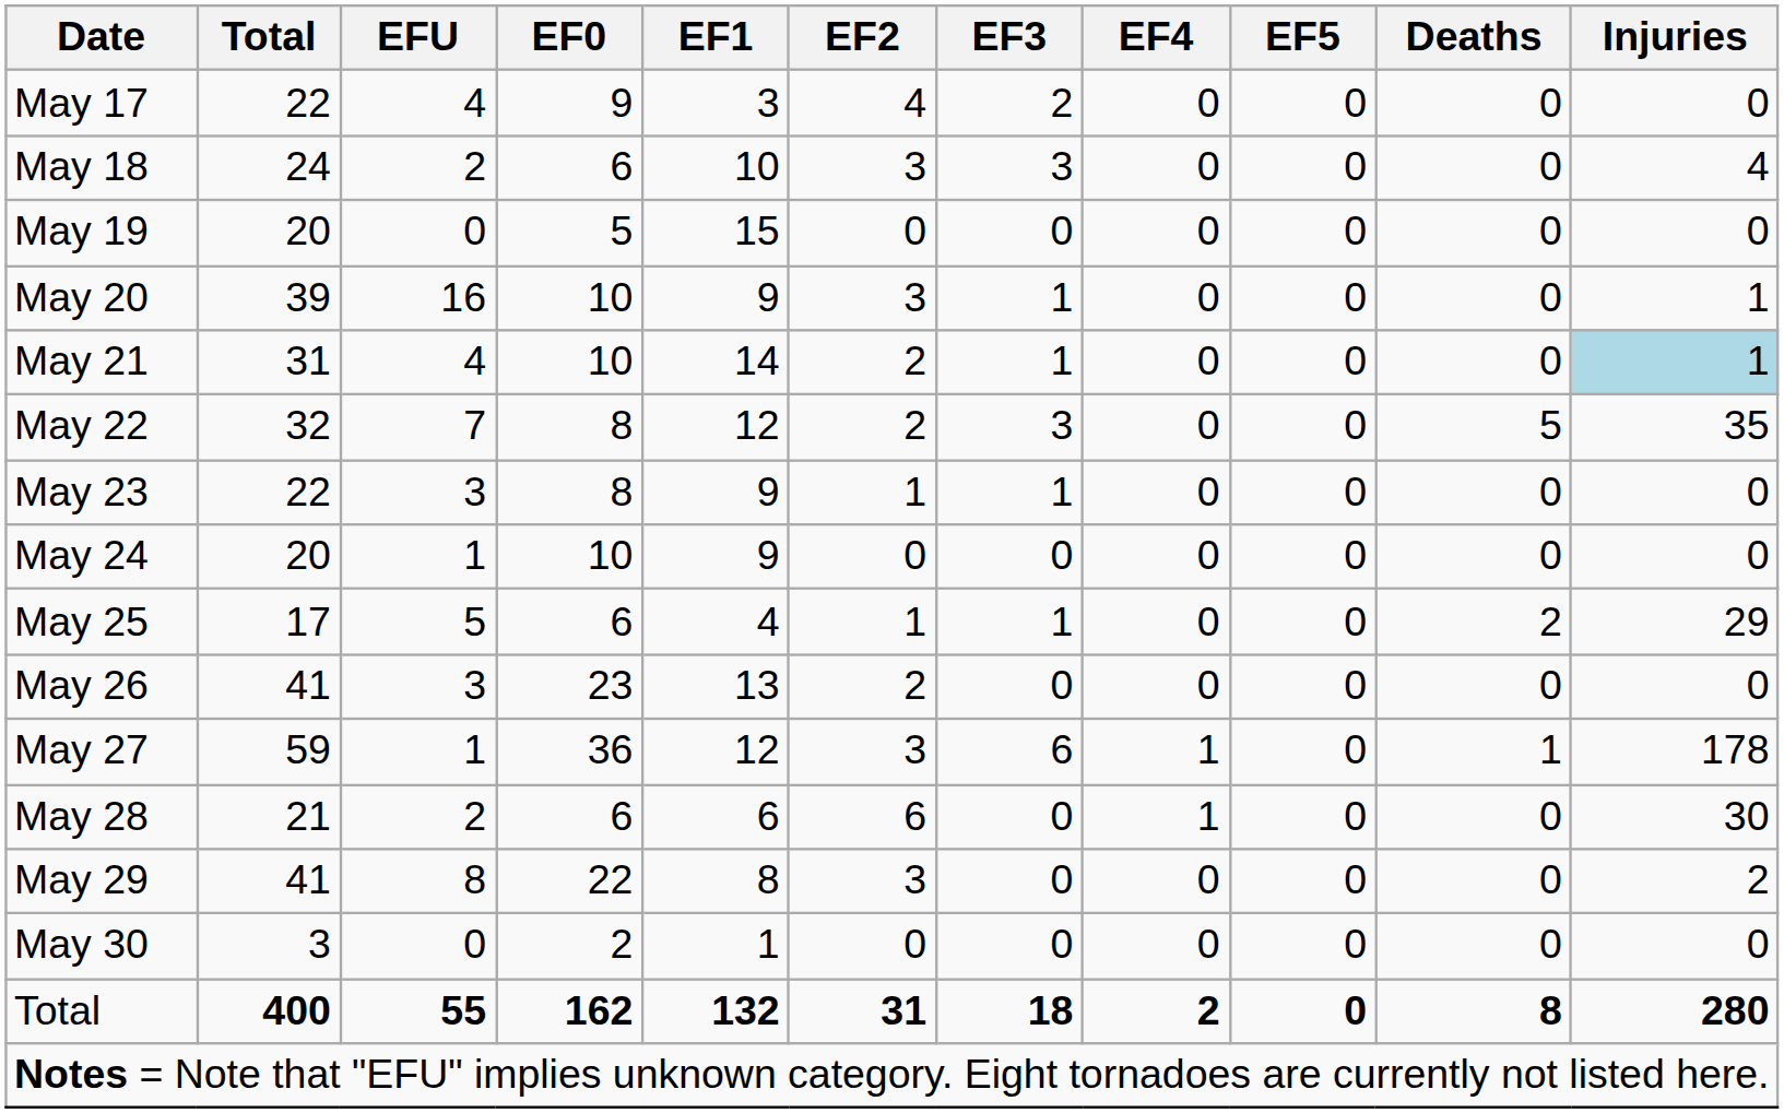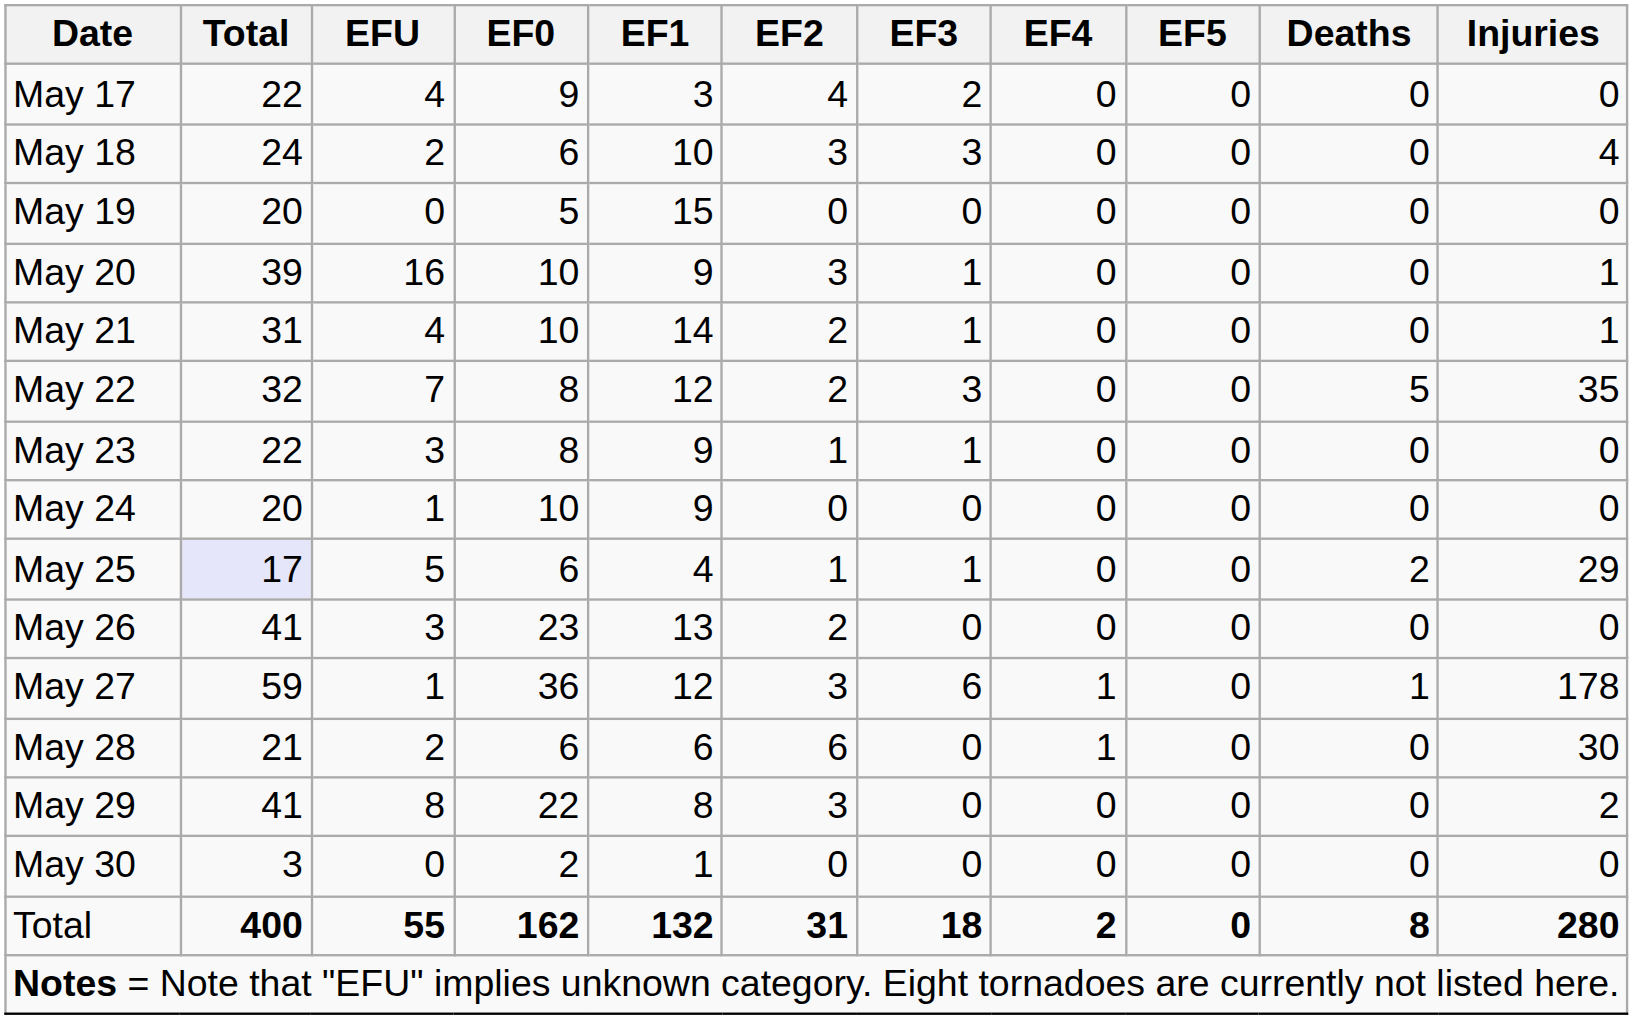May 21 | Injuries: lightblue background -> no background
May 25 | Total: no background -> lavender background
